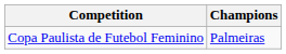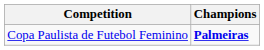Copa Paulista de Futebol Feminino | Champions: normal -> bold
